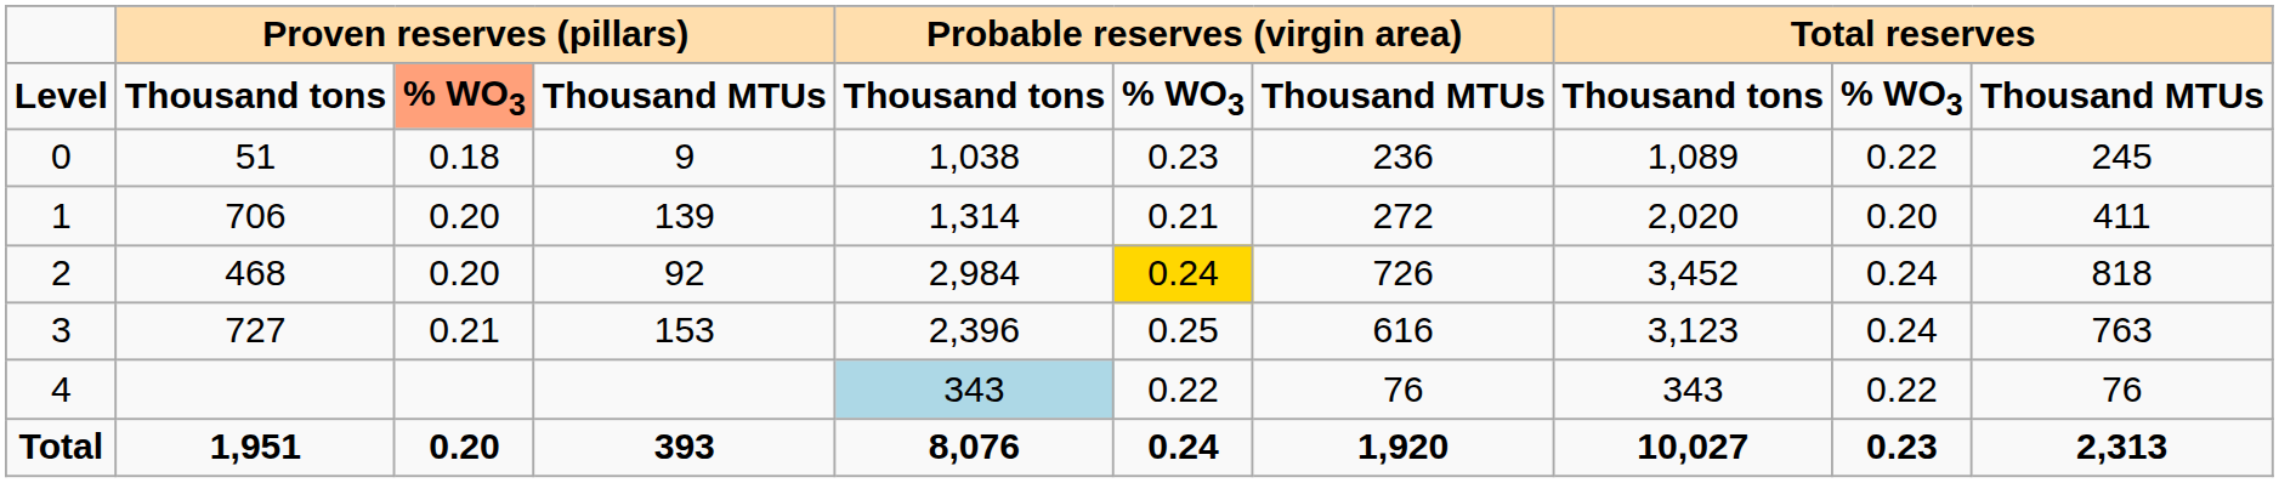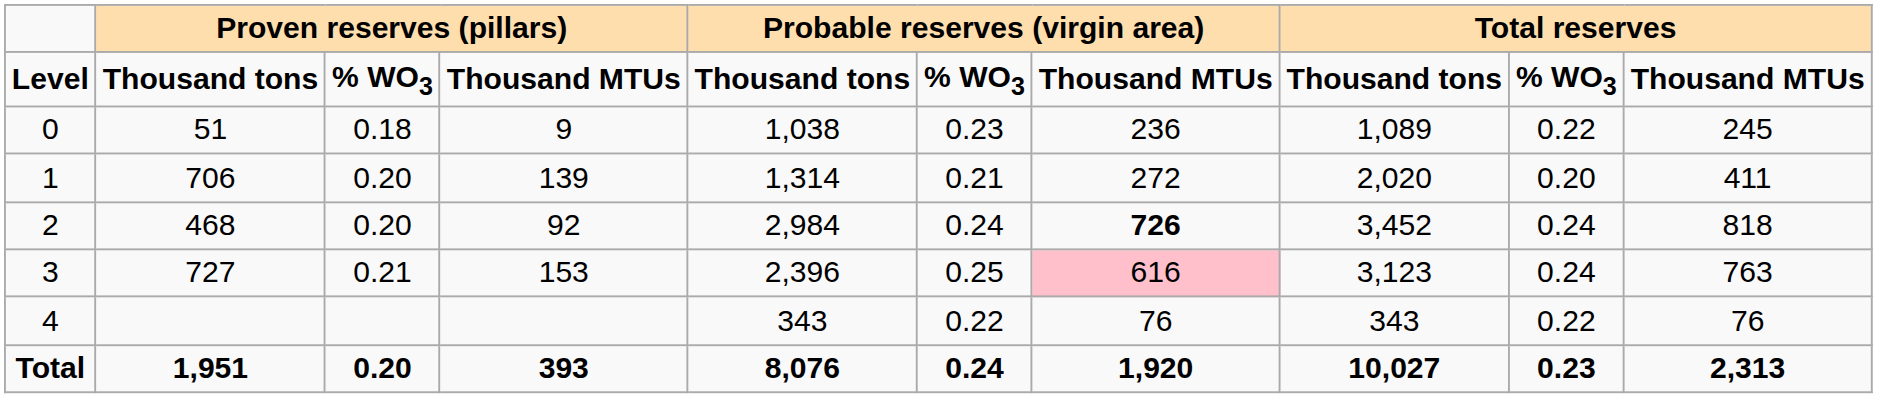Level | column 3: lightsalmon background -> no background
2 | column 6: gold background -> no background
2 | column 7: normal -> bold
3 | column 7: no background -> pink background
4 | column 5: lightblue background -> no background
